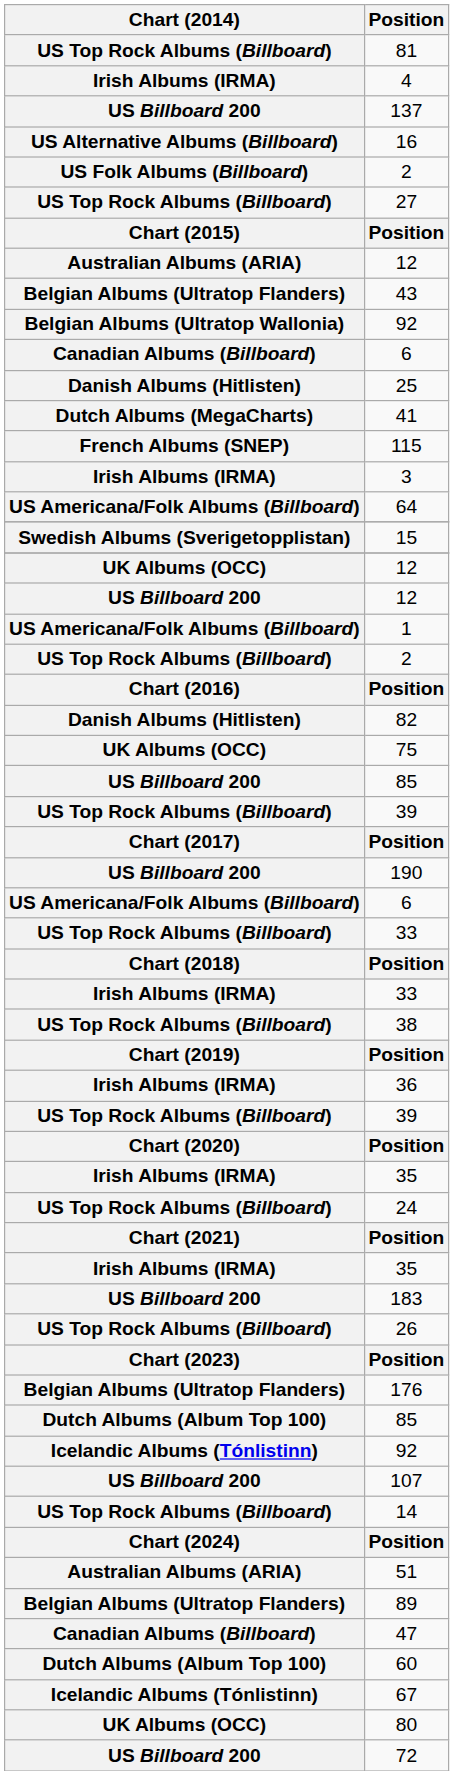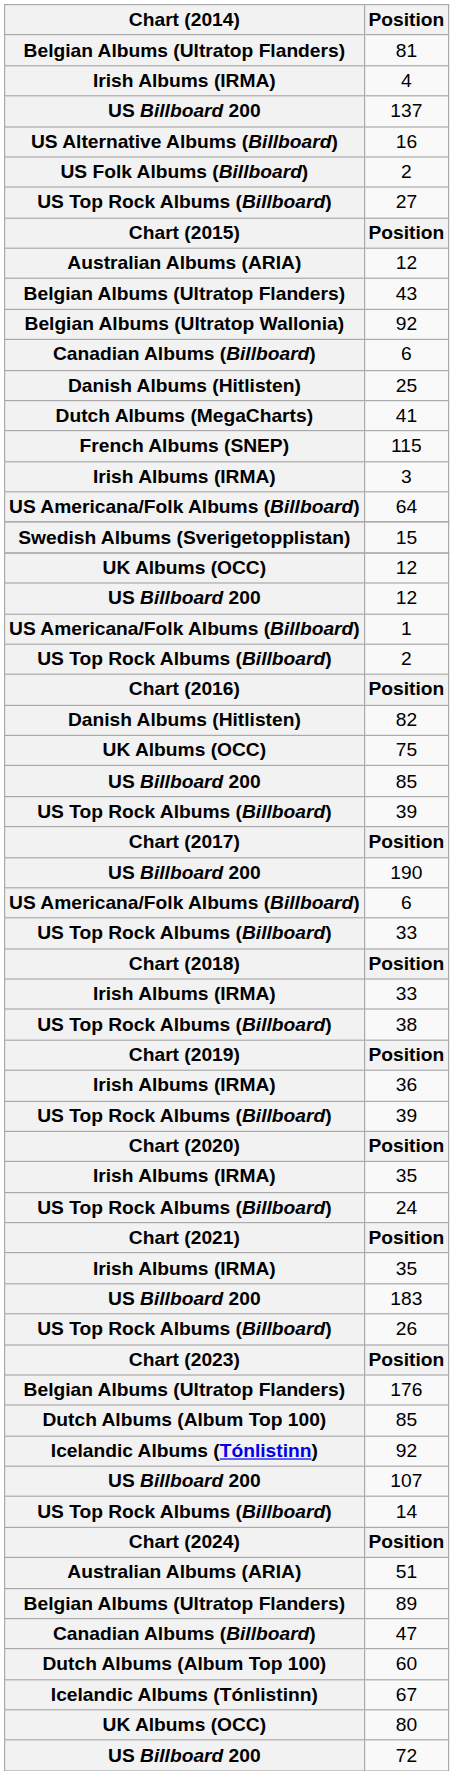row 2 | Chart (2014): US Top Rock Albums (Billboard) -> Belgian Albums (Ultratop Flanders)
